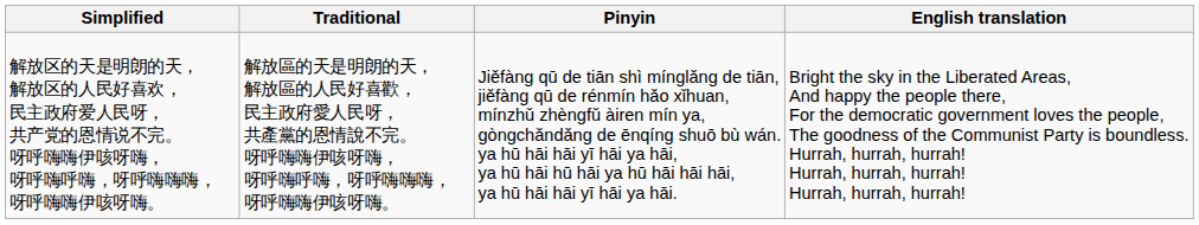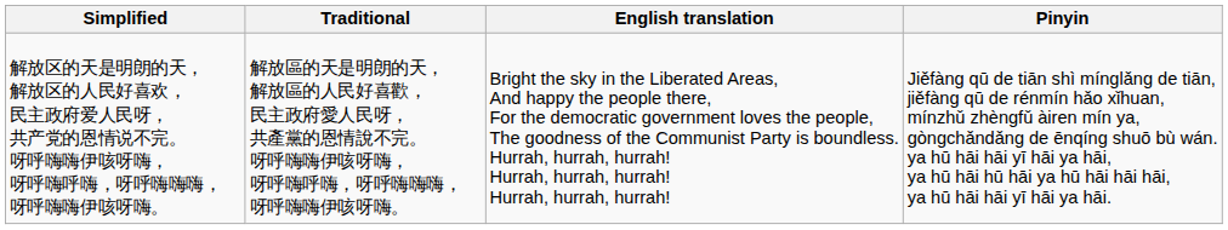columns swapped: Pinyin <-> English translation
